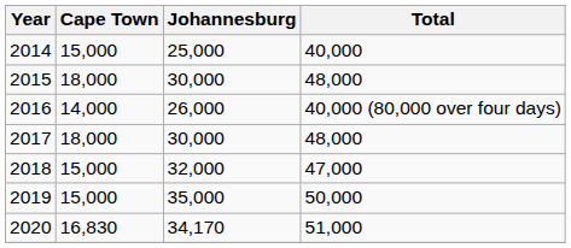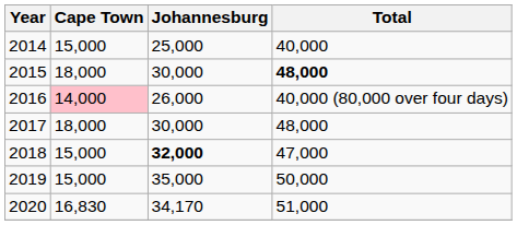2015 | Total: normal -> bold
2016 | Cape Town: no background -> pink background
2018 | Johannesburg: normal -> bold
